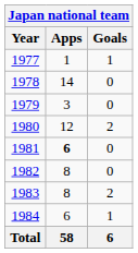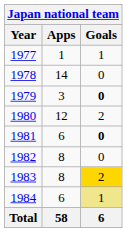1979 | Goals: normal -> bold
1981 | Apps: bold -> normal
1981 | Goals: normal -> bold
1983 | Goals: no background -> gold background
1984 | Goals: no background -> khaki background
